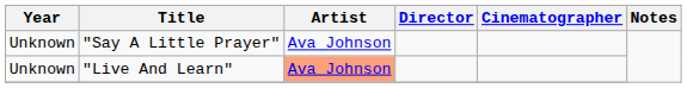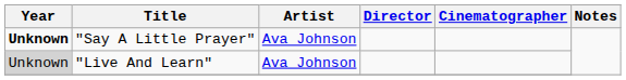"Say A Little Prayer" | Year: normal -> bold
"Live And Learn" | Year: no background -> lightgrey background
"Live And Learn" | Artist: lightsalmon background -> no background
